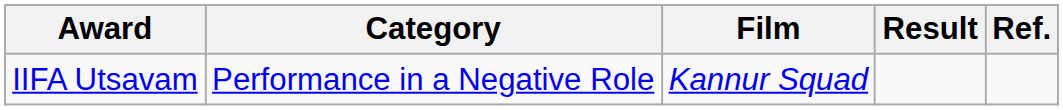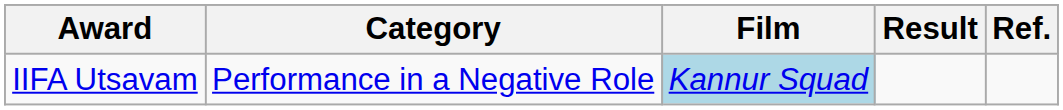IIFA Utsavam | Film: no background -> lightblue background
